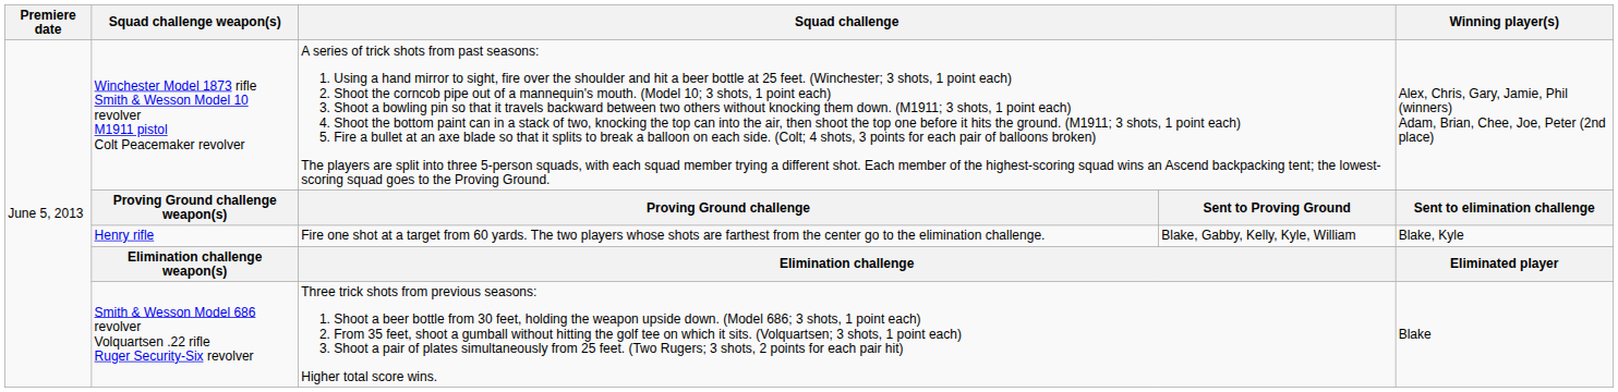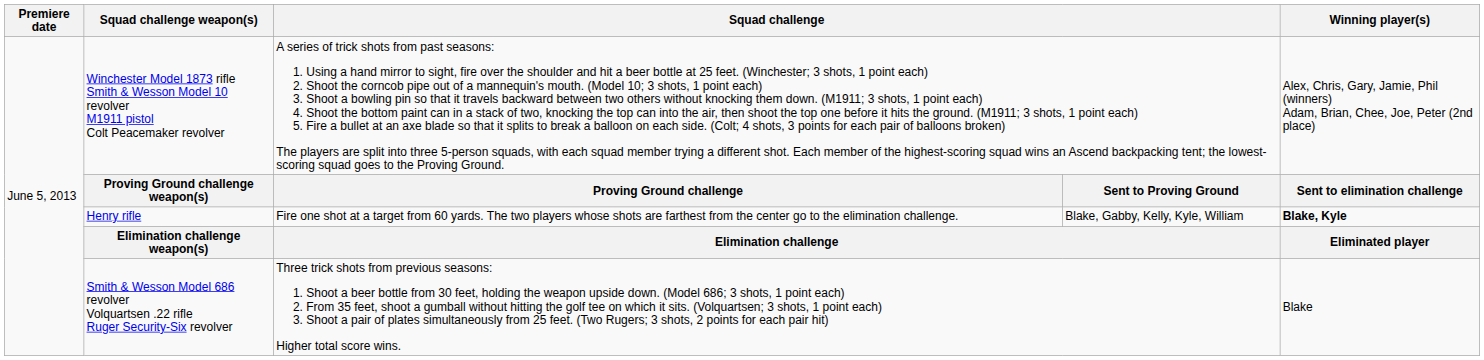Henry rifle | Winning player(s): normal -> bold
